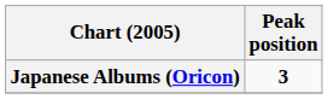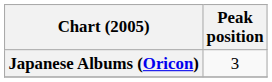Japanese Albums (Oricon) | Peak position: bold -> normal
